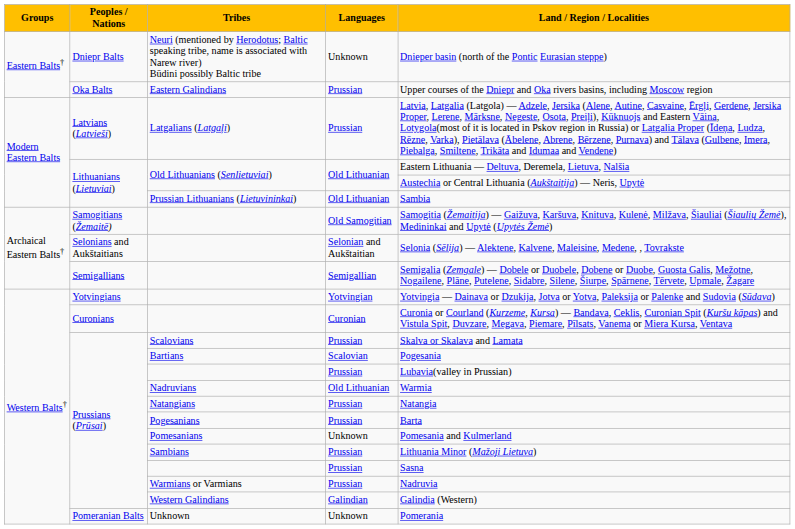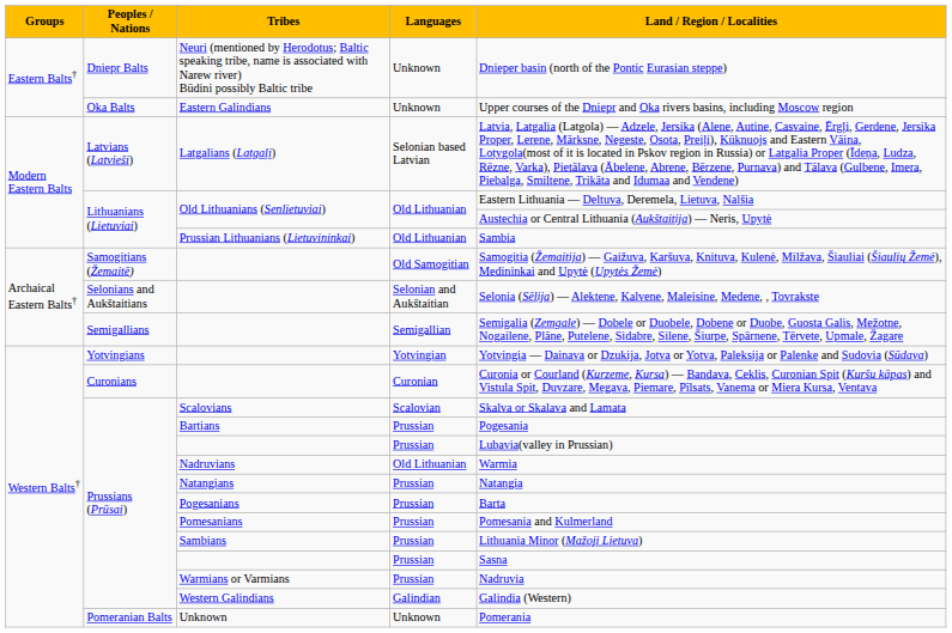Eastern Galindians | Languages: Prussian -> Unknown
Latgalians (Latgaļi) | Languages: Prussian -> Selonian based Latvian
Scalovians | Languages: Prussian -> Scalovian
Bartians | Languages: Scalovian -> Prussian
Pomesanians | Languages: Unknown -> Prussian
